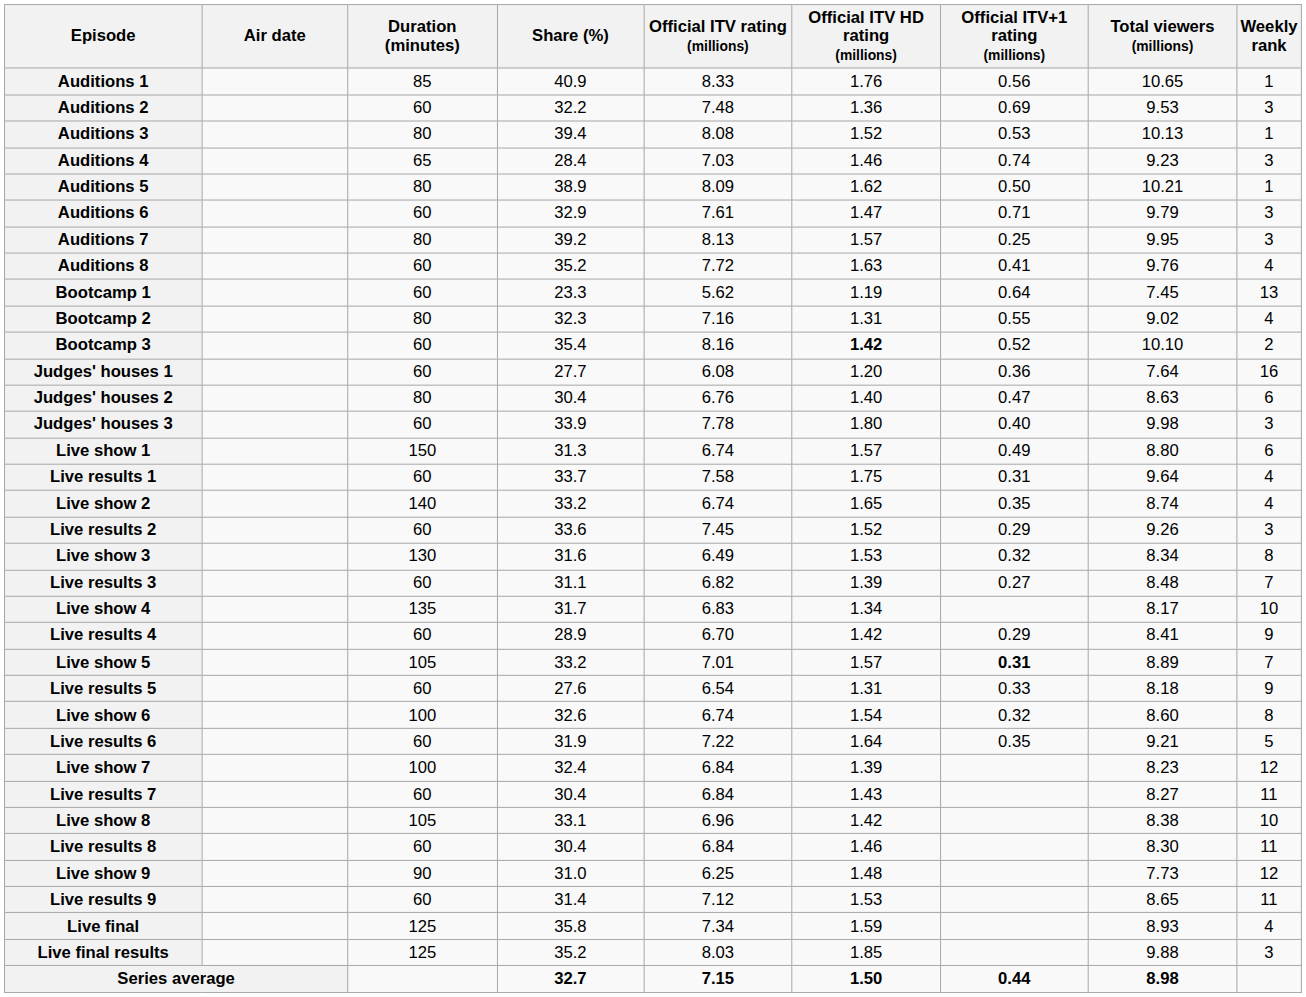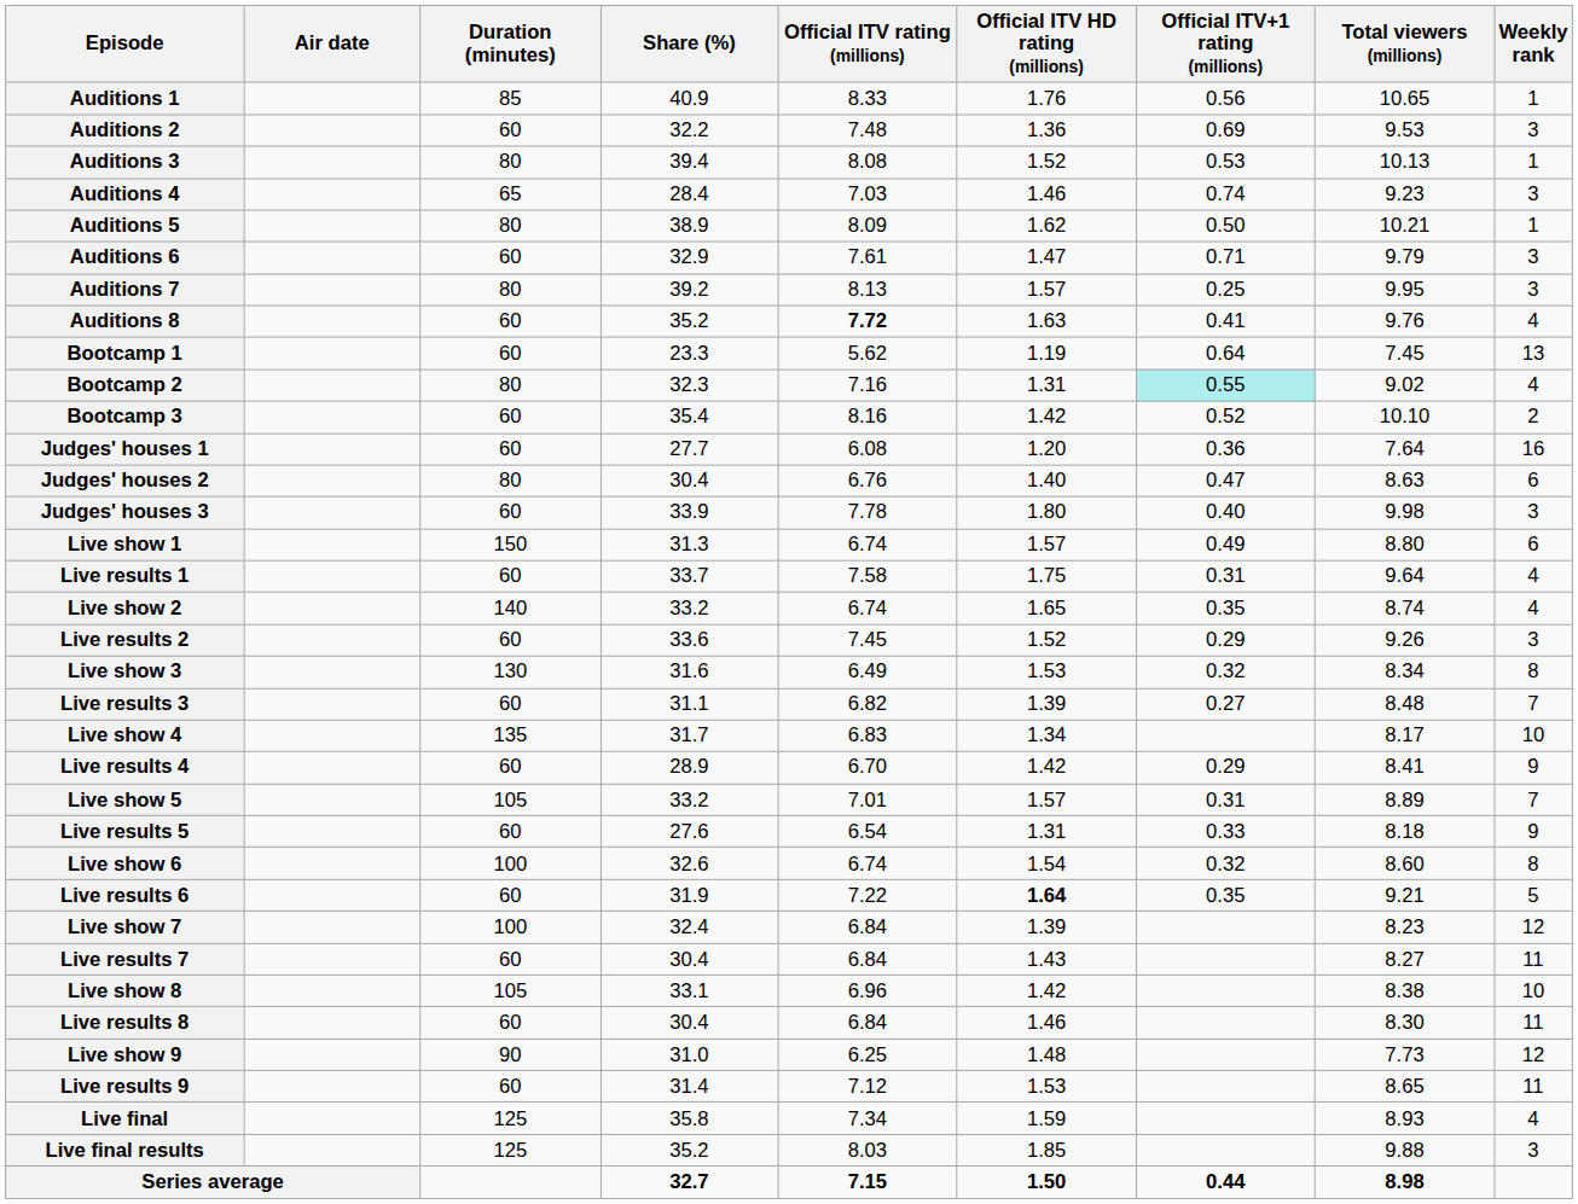Auditions 8 | Official ITV rating (millions): normal -> bold
Bootcamp 2 | Official ITV+1 rating (millions): no background -> paleturquoise background
Bootcamp 3 | Official ITV HD rating (millions): bold -> normal
Live show 5 | Official ITV+1 rating (millions): bold -> normal
Live results 6 | Official ITV HD rating (millions): normal -> bold
